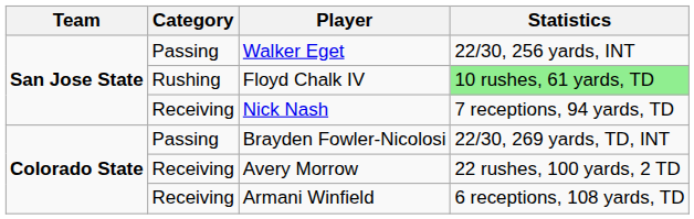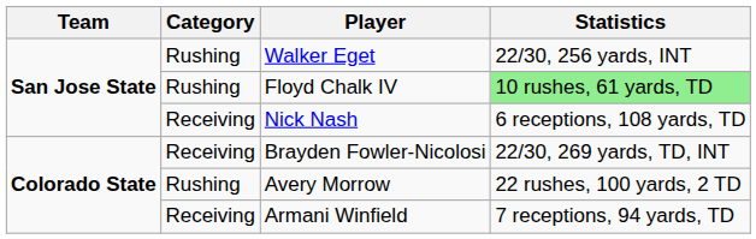Walker Eget | Category: Passing -> Rushing
Nick Nash | Statistics: 7 receptions, 94 yards, TD -> 6 receptions, 108 yards, TD
Brayden Fowler-Nicolosi | Category: Passing -> Receiving
Avery Morrow | Category: Receiving -> Rushing
Armani Winfield | Statistics: 6 receptions, 108 yards, TD -> 7 receptions, 94 yards, TD
